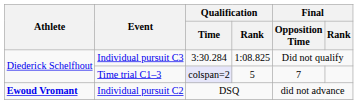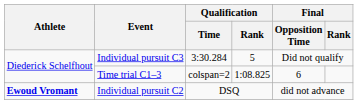Individual pursuit C3 | Qualification / Rank: 1:08.825 -> 5
Time trial C1–3 | Qualification / Time: lavender background -> no background
Time trial C1–3 | Qualification / Rank: 5 -> 1:08.825
Time trial C1–3 | Final / Opposition Time: 7 -> 6
